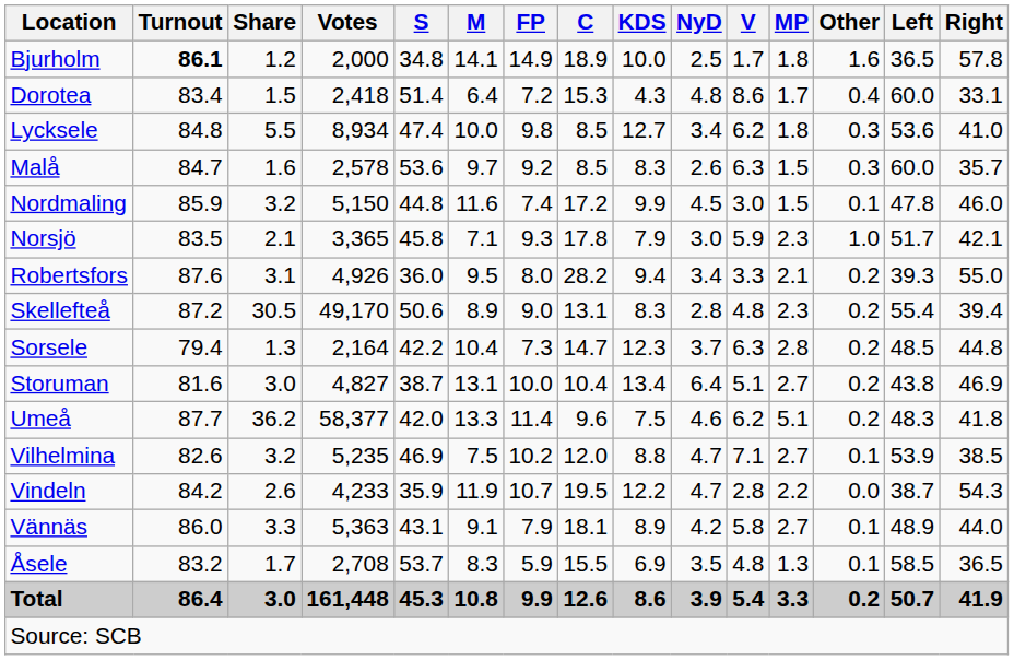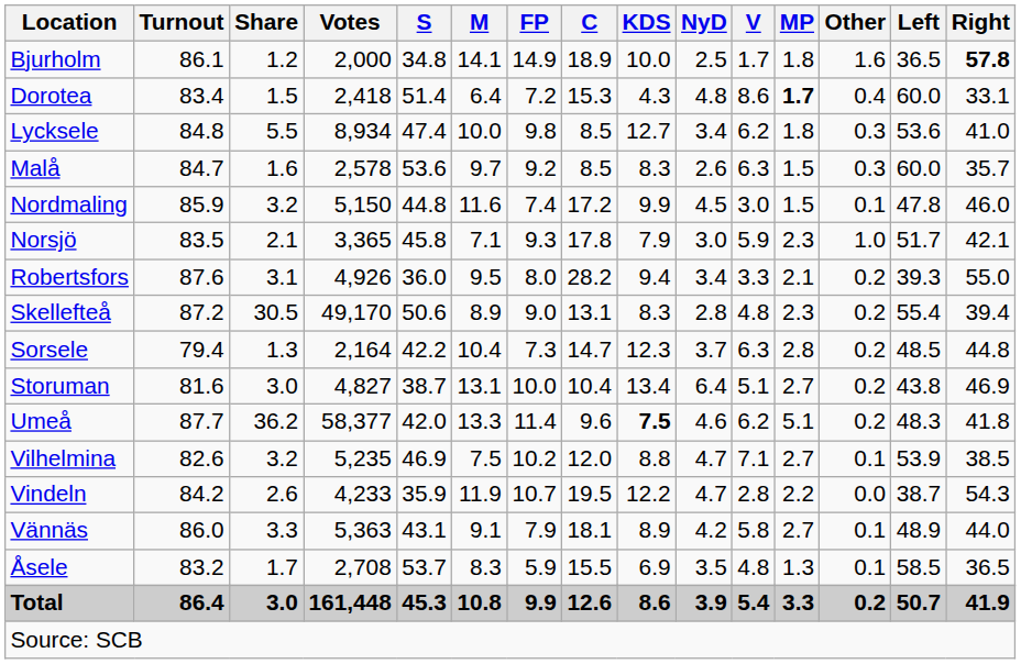Bjurholm | Turnout: bold -> normal
Bjurholm | Right: normal -> bold
Dorotea | MP: normal -> bold
Umeå | KDS: normal -> bold
